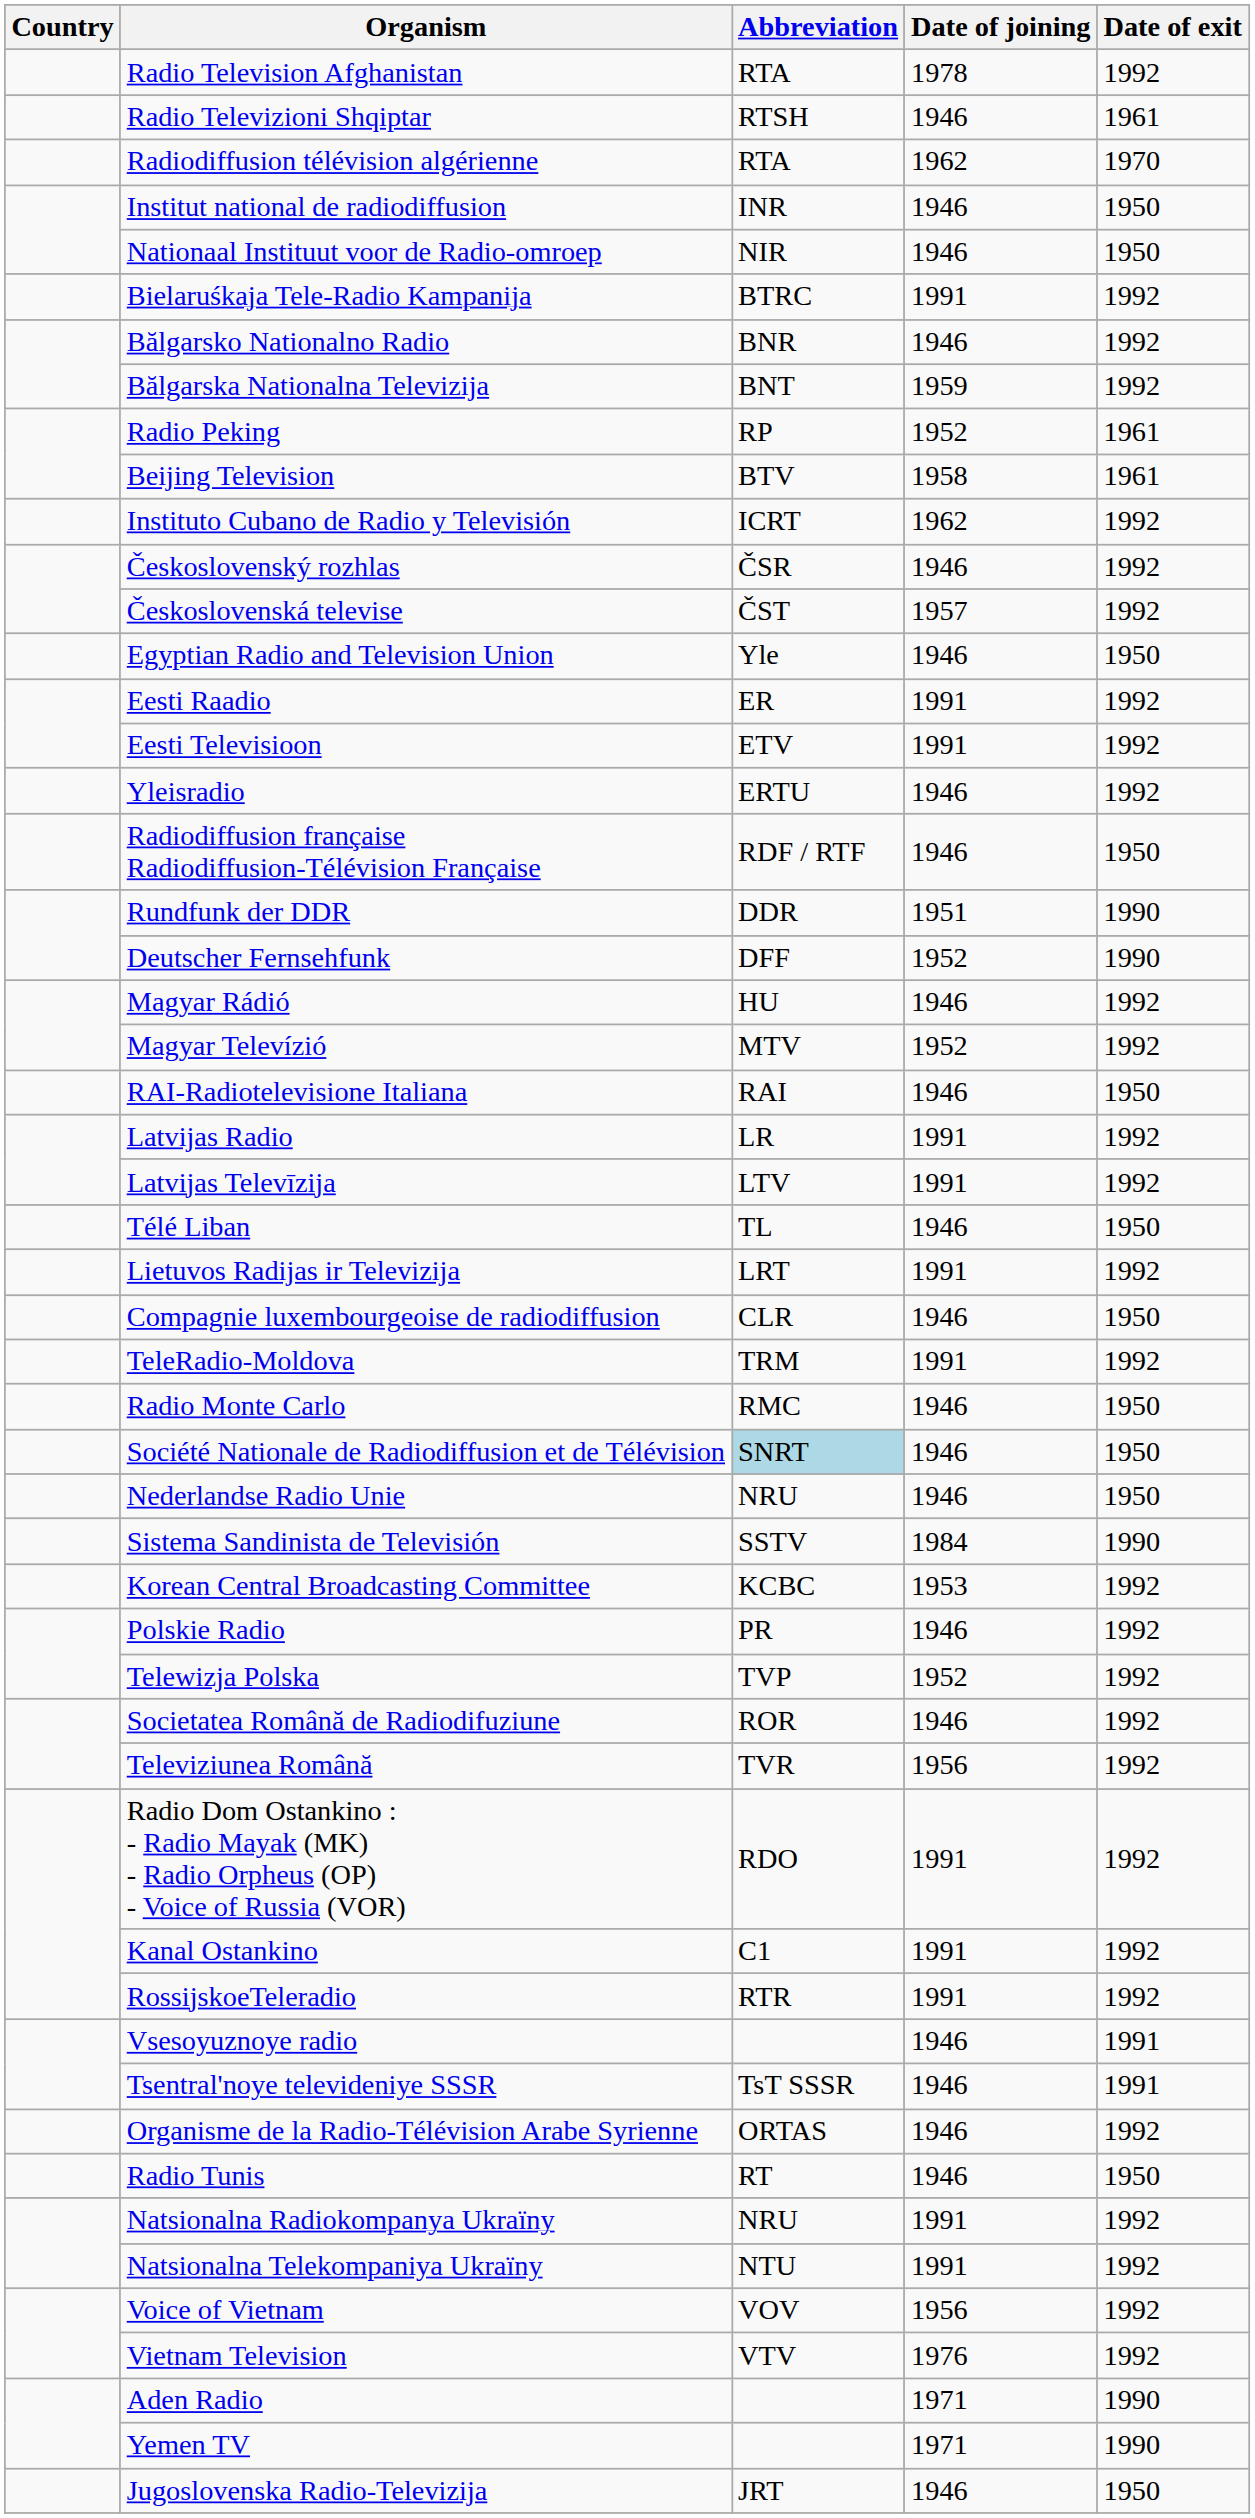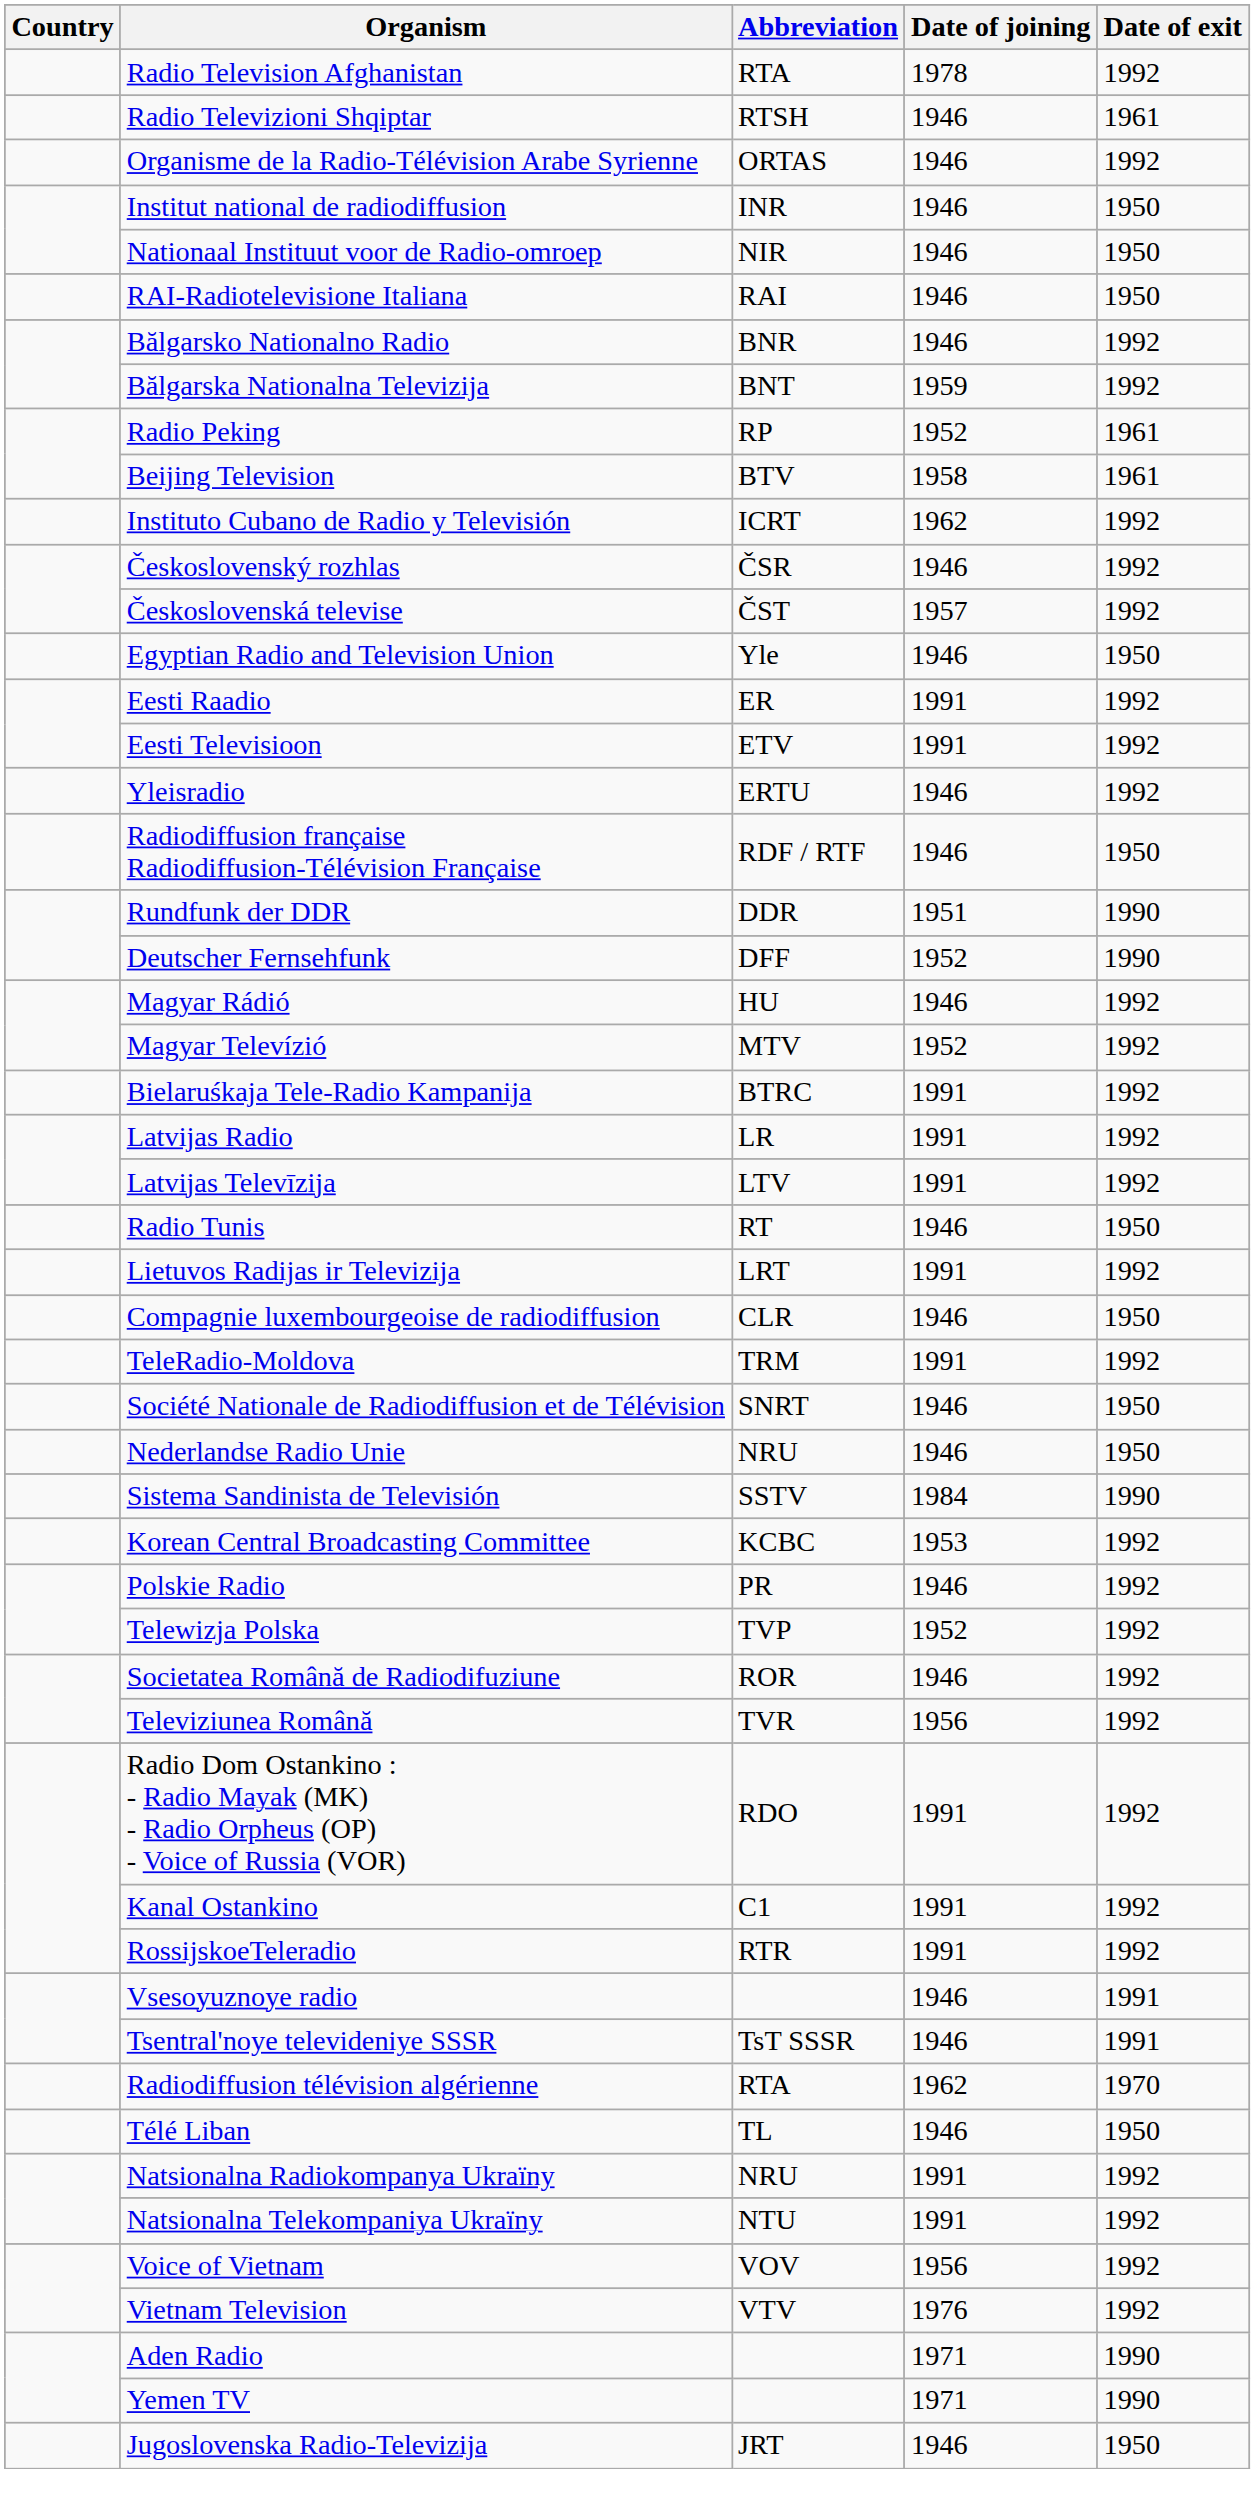rows swapped: Radiodiffusion télévision algérienne <-> Organisme de la Radio-Télévision Arabe Syrienne
rows swapped: Bielaruśkaja Tele-Radio Kampanija <-> RAI-Radiotelevisione Italiana
rows swapped: Télé Liban <-> Radio Tunis
- row: Radio Monte Carlo | RMC | 1946 | 1950
Société Nationale de Radiodiffusion et de Télévision | Abbreviation: lightblue background -> no background
